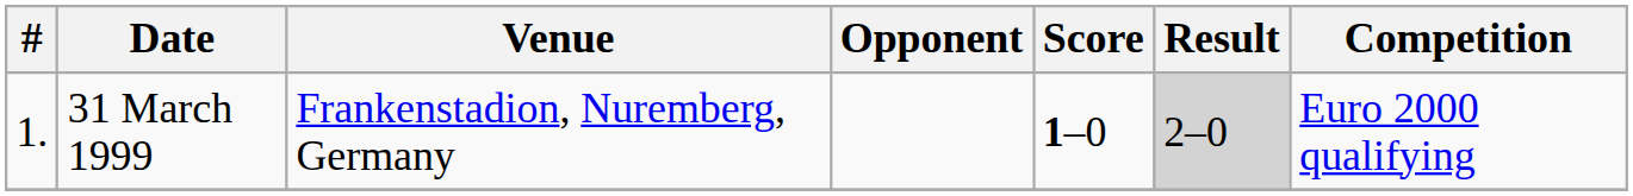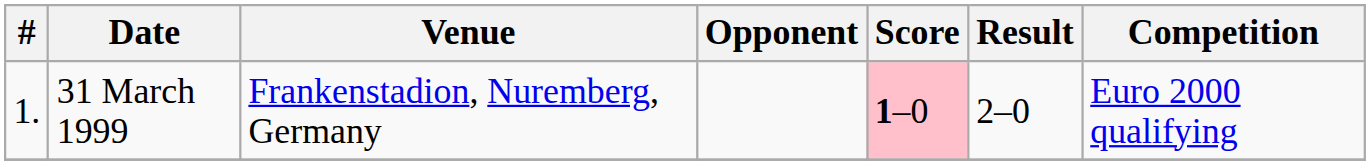31 March 1999 | Score: no background -> pink background
31 March 1999 | Result: lightgrey background -> no background
